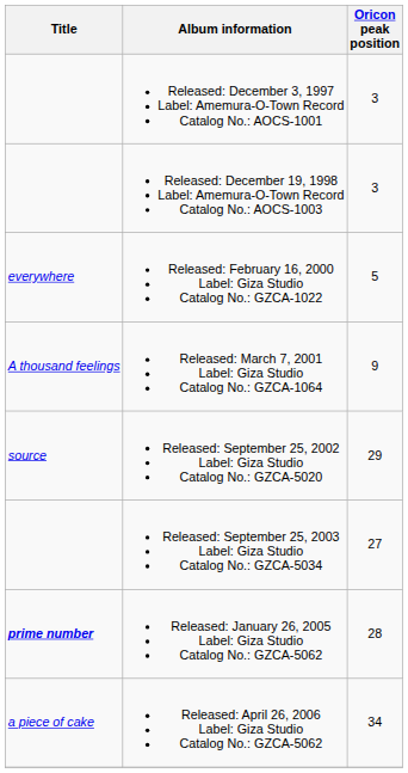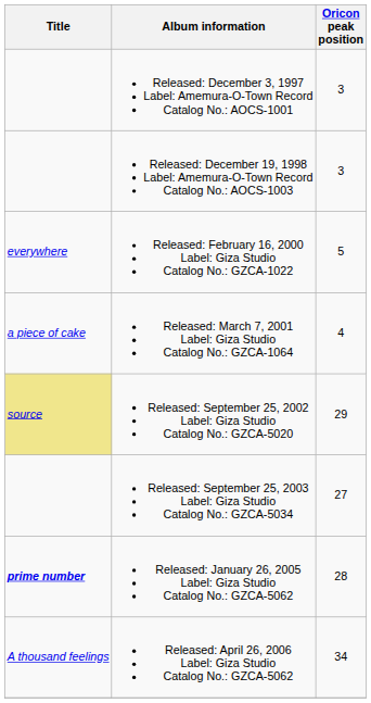row 5 | Title: A thousand feelings -> a piece of cake
row 5 | Oricon peak position: 9 -> 4
row 6 | Title: no background -> khaki background
row 9 | Title: a piece of cake -> A thousand feelings
